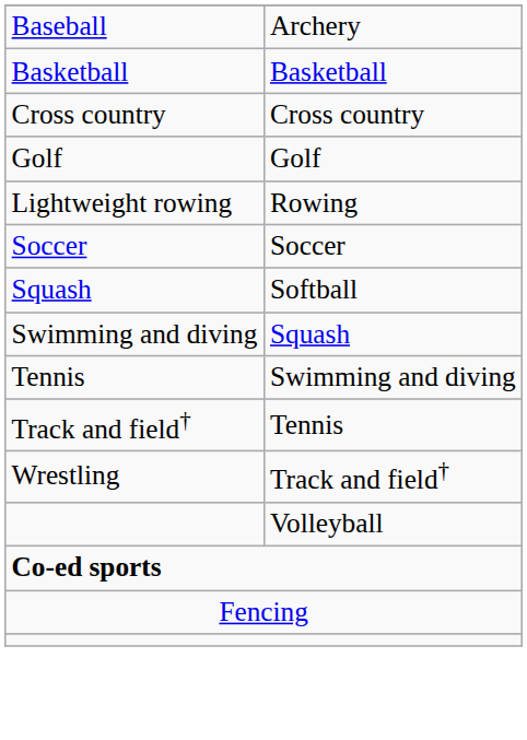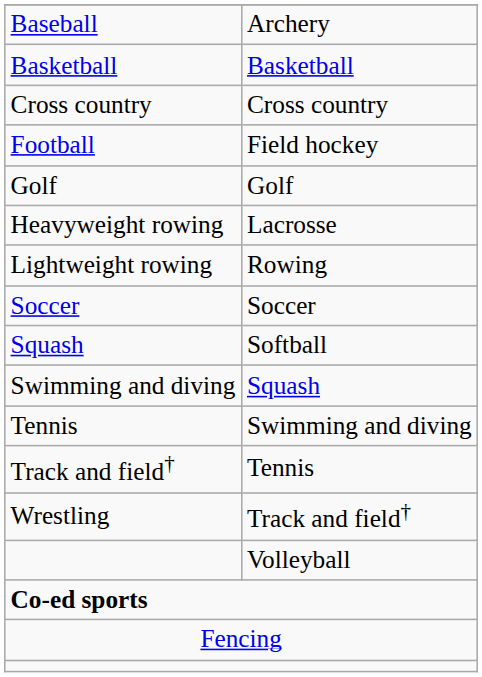+ row: Football | Field hockey
+ row: Heavyweight rowing | Lacrosse
